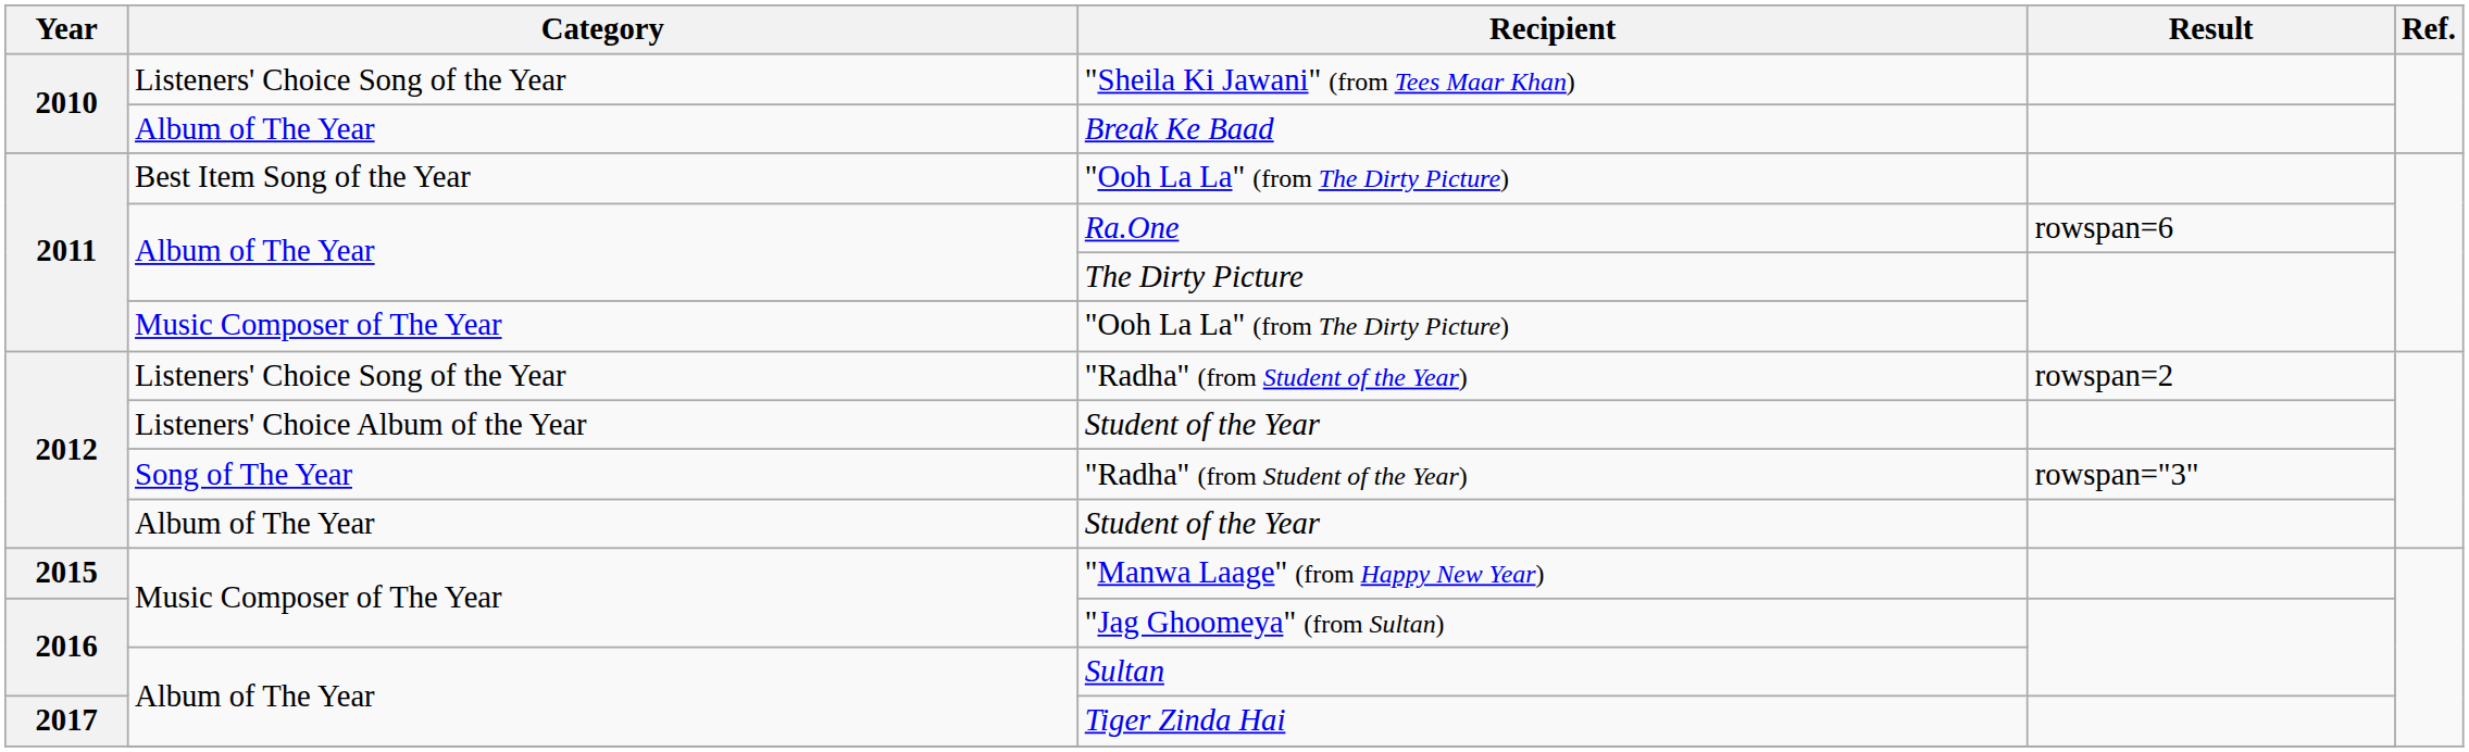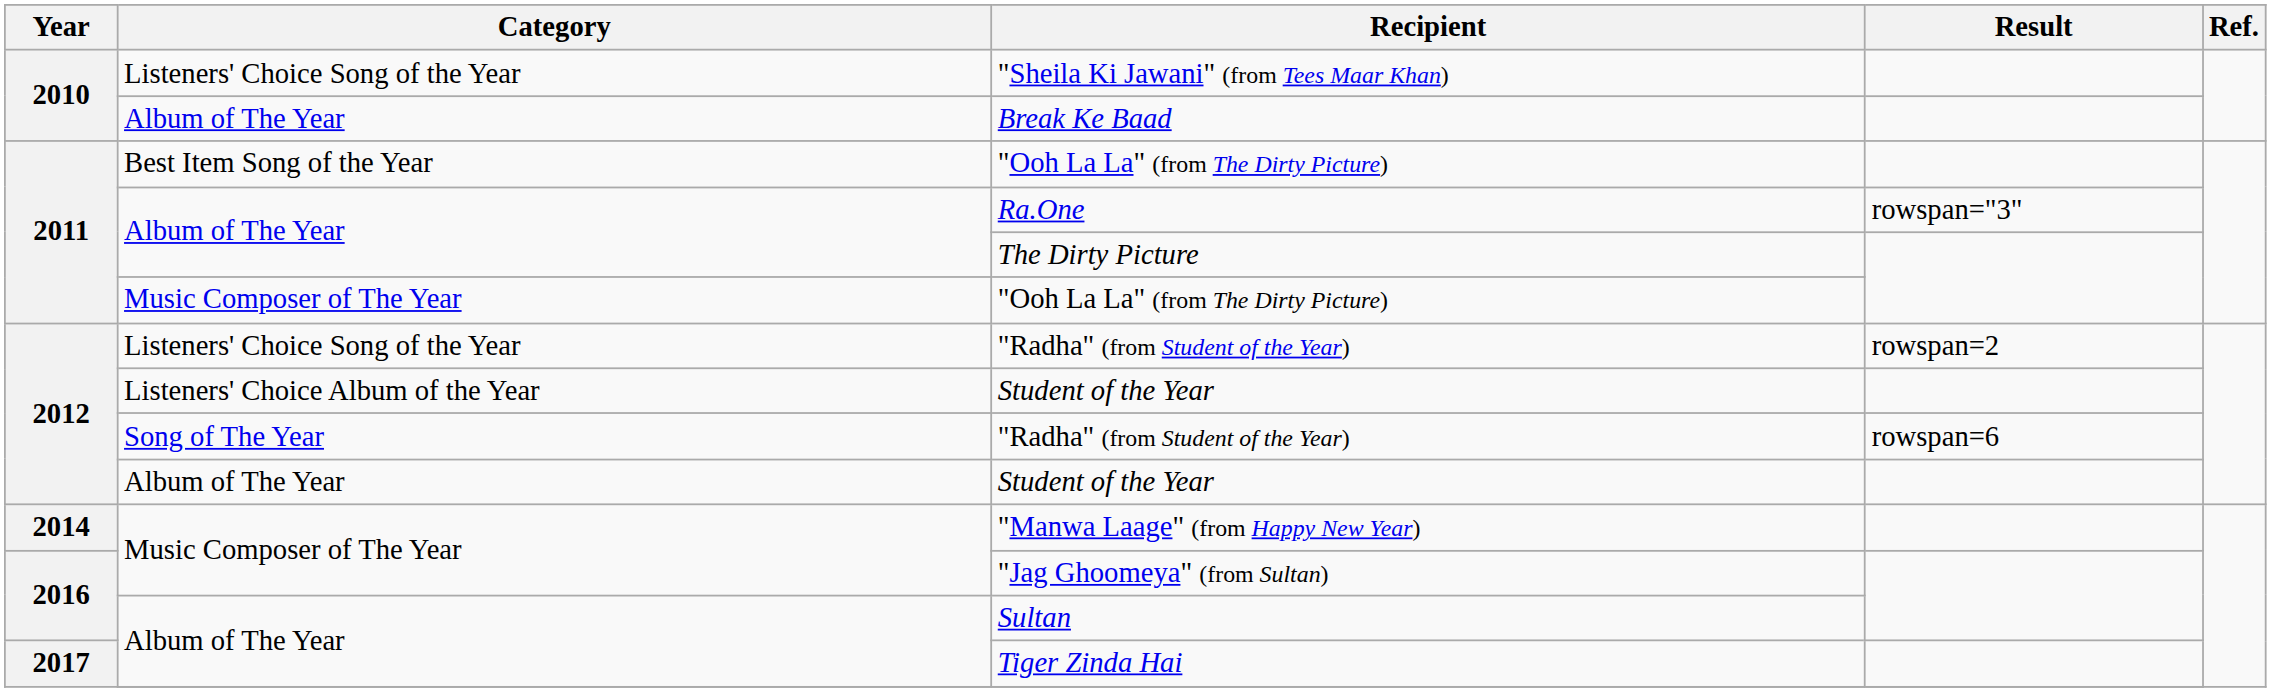Ra.One | Result: rowspan=6 -> rowspan="3"
Song of The Year / "Radha" (from Student of the Year) | Result: rowspan="3" -> rowspan=6
"Manwa Laage" (from Happy New Year) | Year: 2015 -> 2014
